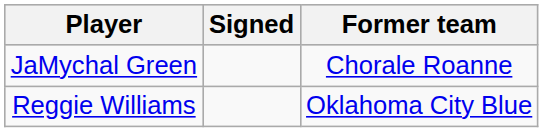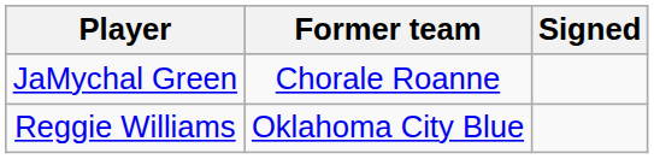columns swapped: Signed <-> Former team
